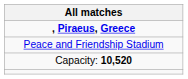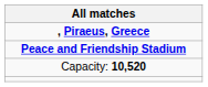row 3 | column 1: normal -> bold
